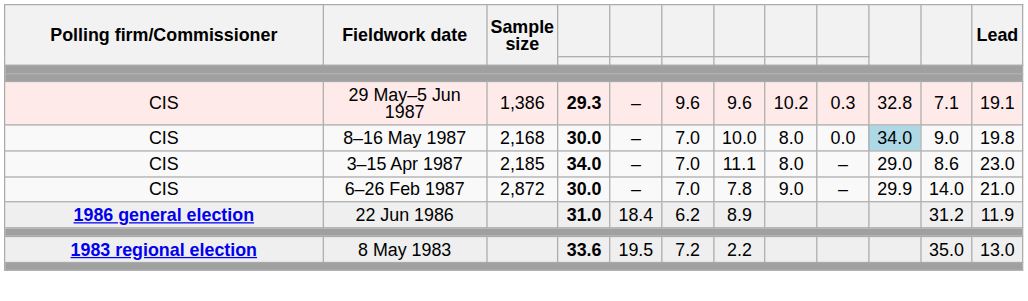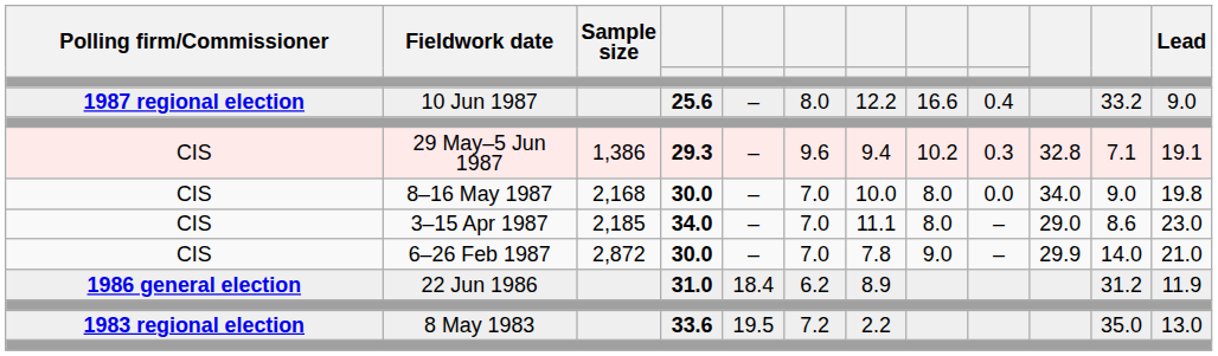+ row: 1987 regional election | 10 Jun 1987 | 25.6 | – | 8.0 | 12.2 | 16.6 | 0.4 | 33.2 | 9.0
29 May–5 Jun 1987 | column 7: 9.6 -> 9.4
8–16 May 1987 | column 10: lightblue background -> no background
